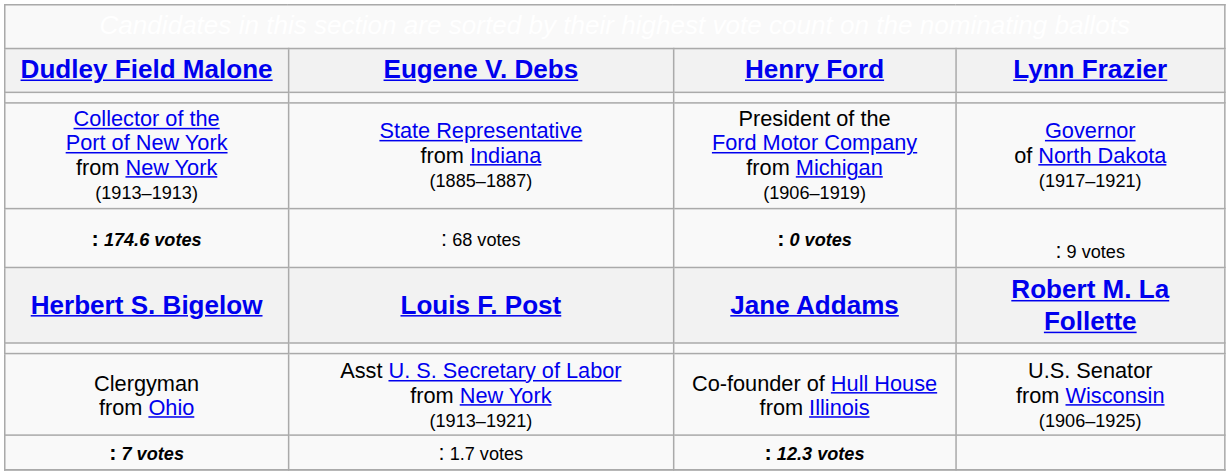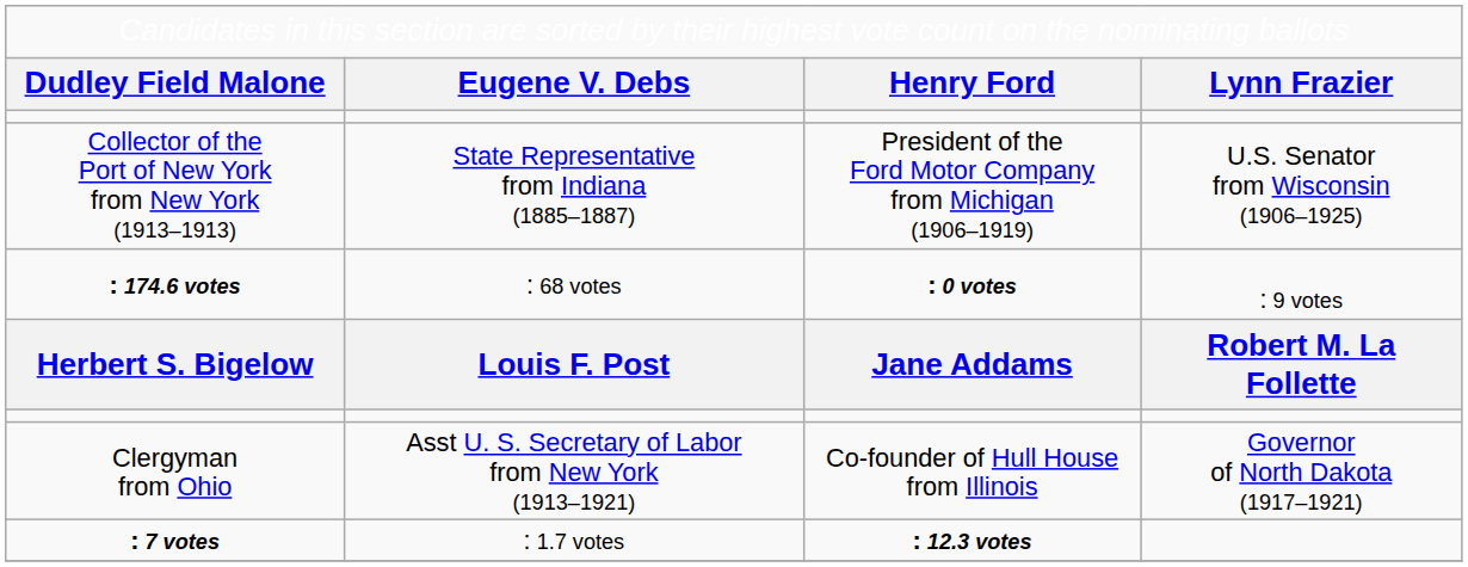Collector of the Port of New York from New York (1913–1913) | column 4: Governor of North Dakota (1917–1921) -> U.S. Senator from Wisconsin (1906–1925)
Clergyman from Ohio | column 4: U.S. Senator from Wisconsin (1906–1925) -> Governor of North Dakota (1917–1921)
